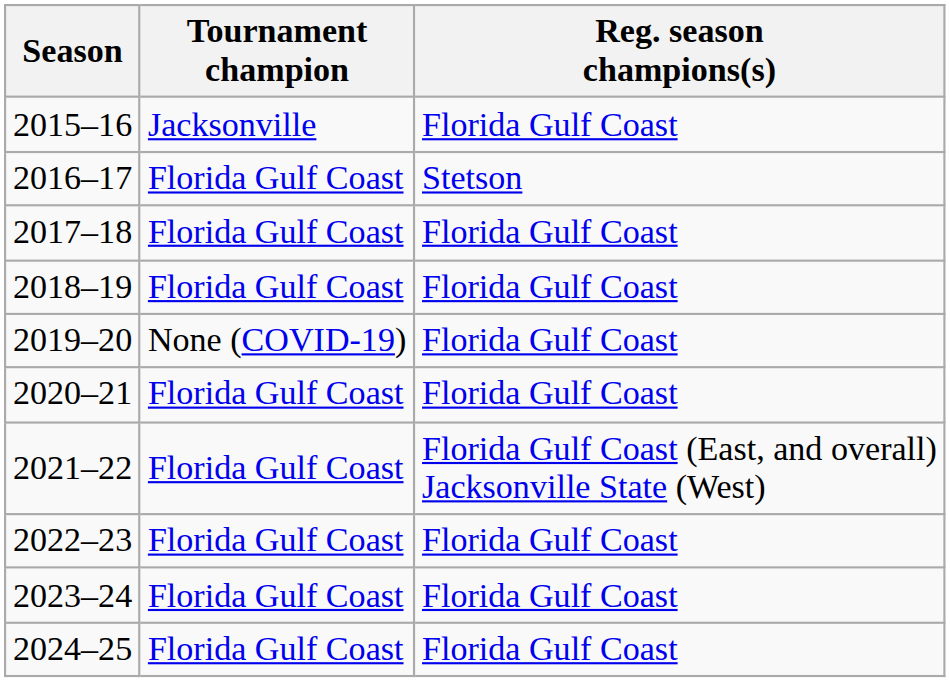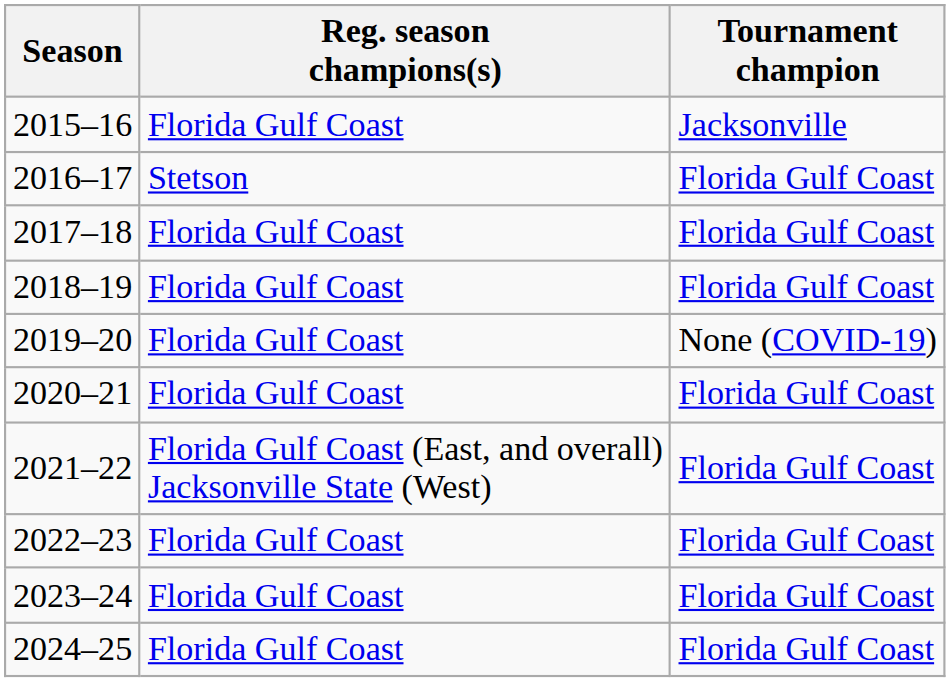columns swapped: Reg. season champions(s) <-> Tournament champion
